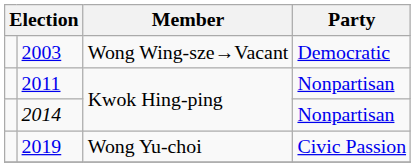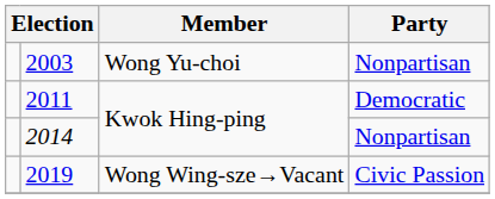2003 | Member: Wong Wing-sze→Vacant -> Wong Yu-choi
2003 | Party: Democratic -> Nonpartisan
2011 | Party: Nonpartisan -> Democratic
2019 | Member: Wong Yu-choi -> Wong Wing-sze→Vacant
